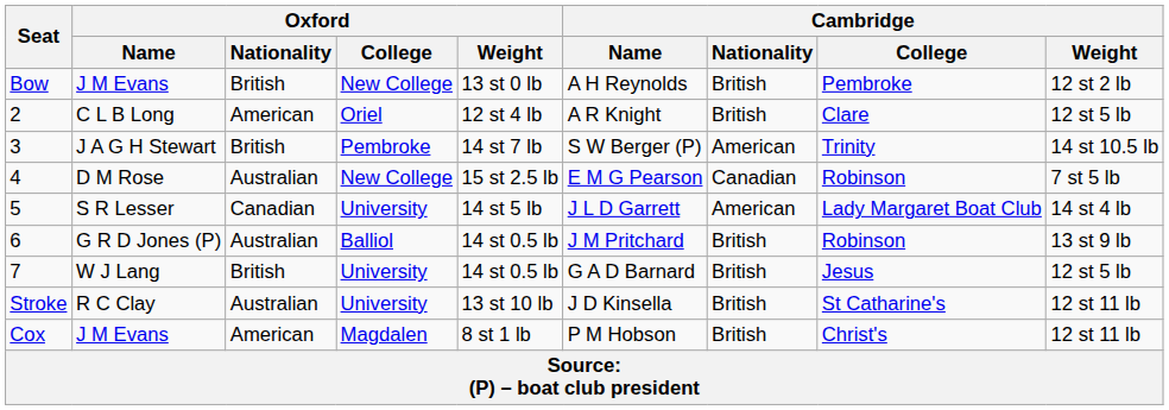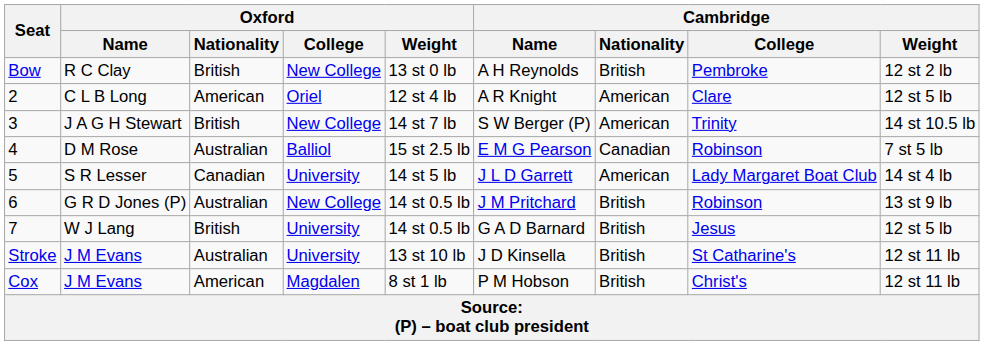Bow | Oxford / Name: J M Evans -> R C Clay
2 | Cambridge / Nationality: British -> American
3 | Oxford / College: Pembroke -> New College
4 | Oxford / College: New College -> Balliol
6 | Oxford / College: Balliol -> New College
Stroke | Oxford / Name: R C Clay -> J M Evans
